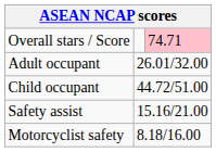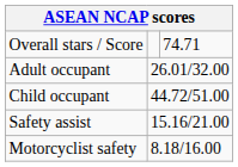Overall stars / Score | column 3: pink background -> no background
